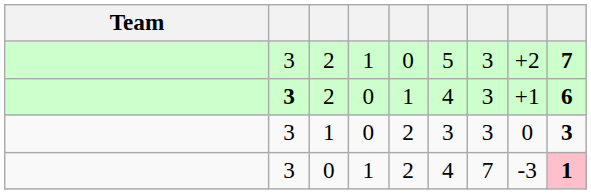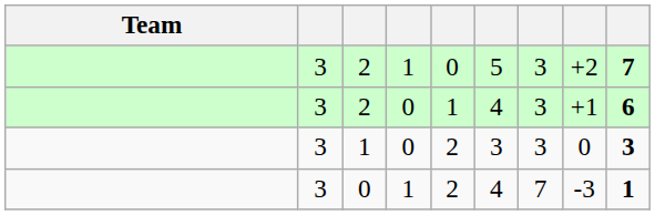row 3 | column 2: bold -> normal
row 5 | column 9: pink background -> no background
